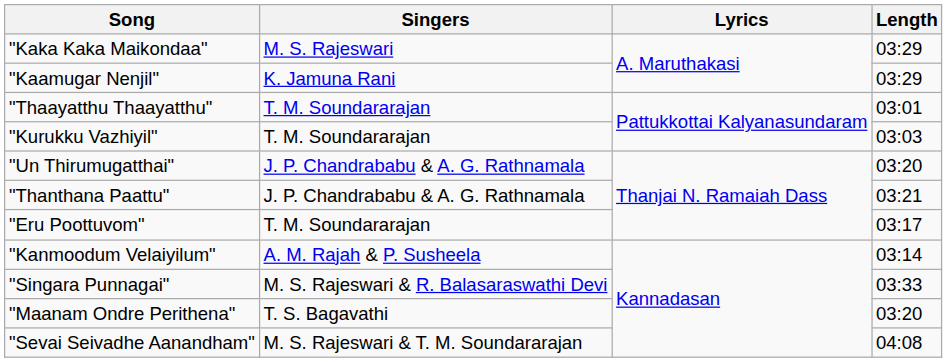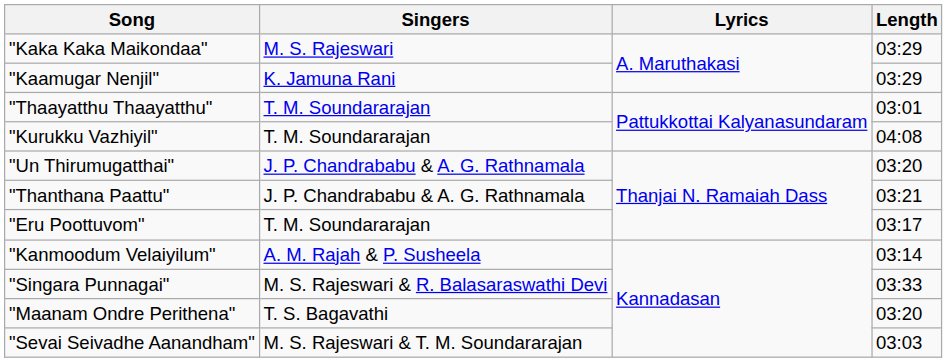"Kurukku Vazhiyil" | Length: 03:03 -> 04:08
"Sevai Seivadhe Aanandham" | Length: 04:08 -> 03:03
